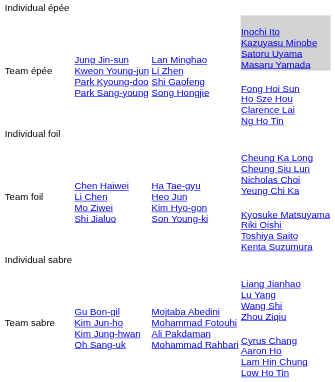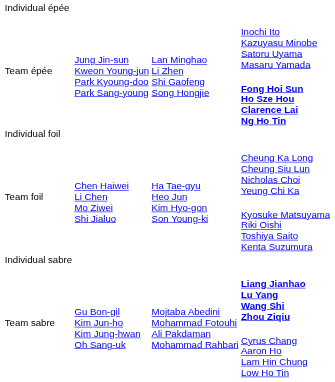Inochi Ito Kazuyasu Minobe Satoru Uyama Masaru Yamada | column 4: lightgrey background -> no background
Fong Hoi Sun Ho Sze Hou Clarence Lai Ng Ho Tin | column 4: normal -> bold
Liang Jianhao Lu Yang Wang Shi Zhou Ziqiu | column 4: normal -> bold
